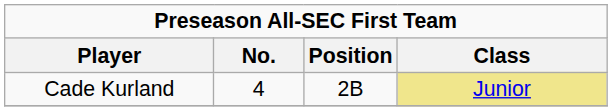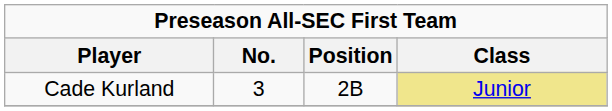Cade Kurland | No.: 4 -> 3
